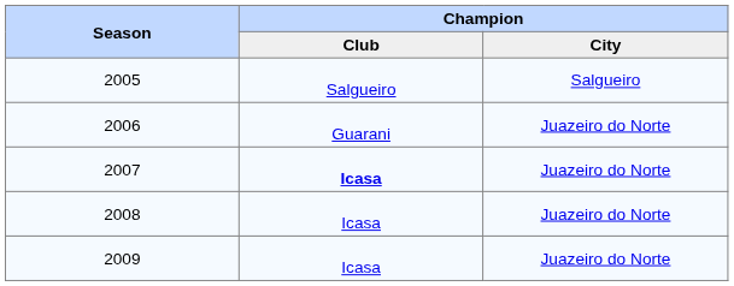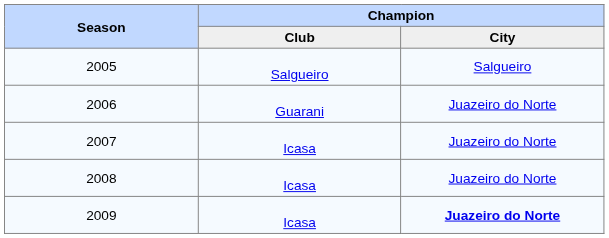2007 | Champion / Club: bold -> normal
2009 | Champion / City: normal -> bold
